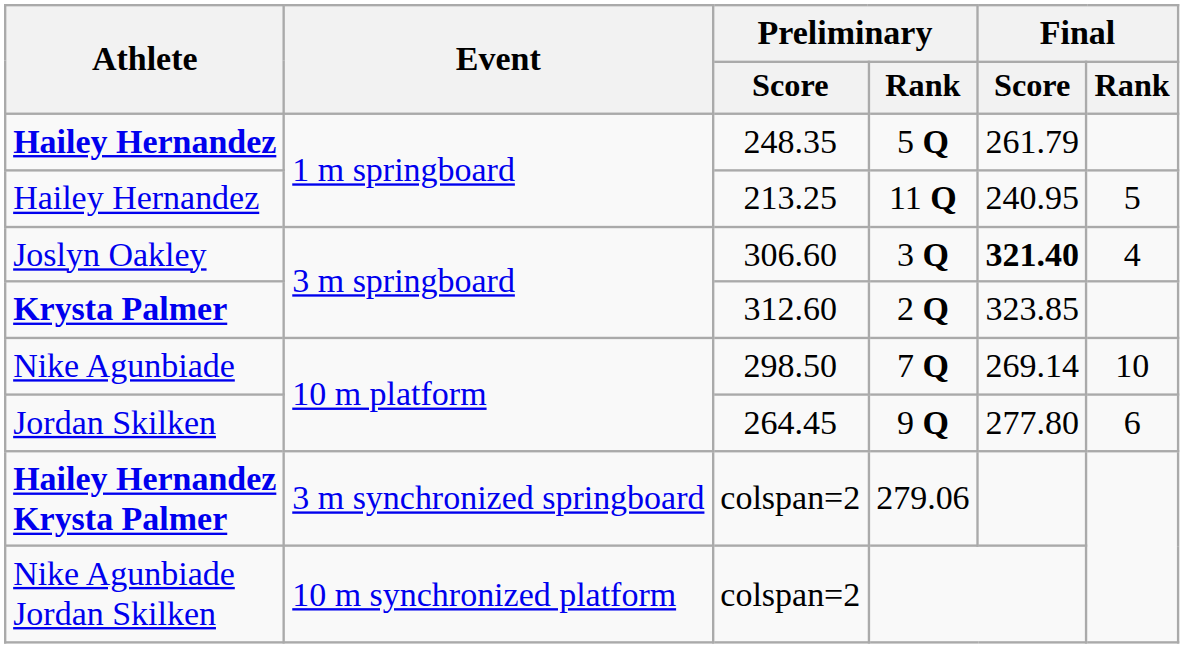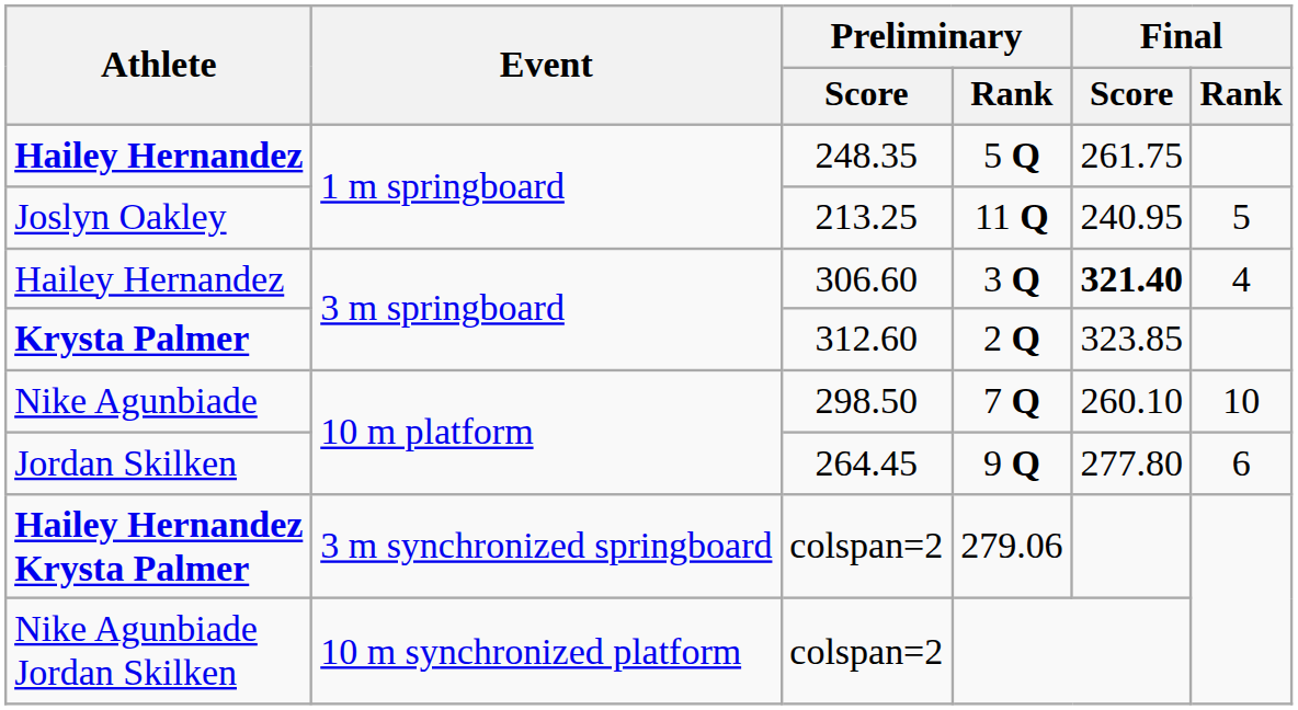5 Q | Final / Score: 261.79 -> 261.75
11 Q | Athlete: Hailey Hernandez -> Joslyn Oakley
3 Q | Athlete: Joslyn Oakley -> Hailey Hernandez
7 Q | Final / Score: 269.14 -> 260.10
